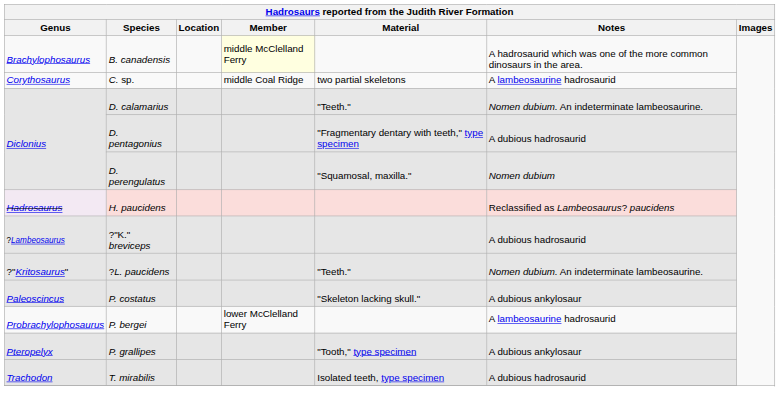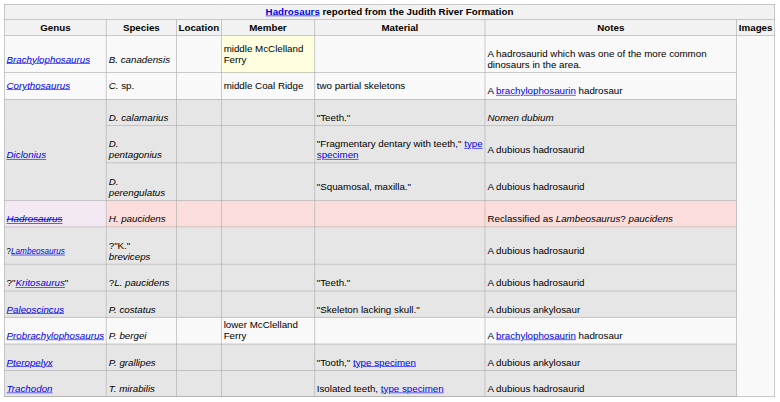C. sp. | Notes: A lambeosaurine hadrosaurid -> A brachylophosaurin hadrosaur
D. calamarius | Notes: Nomen dubium. An indeterminate lambeosaurine. -> Nomen dubium
D. perengulatus | Notes: Nomen dubium -> A dubious hadrosaurid
?L. paucidens | Notes: Nomen dubium. An indeterminate lambeosaurine. -> A dubious hadrosaurid
P. bergei | Notes: A lambeosaurine hadrosaurid -> A brachylophosaurin hadrosaur
